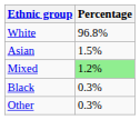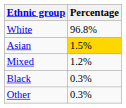Asian | Percentage: no background -> gold background
Mixed | Percentage: lightgreen background -> no background
